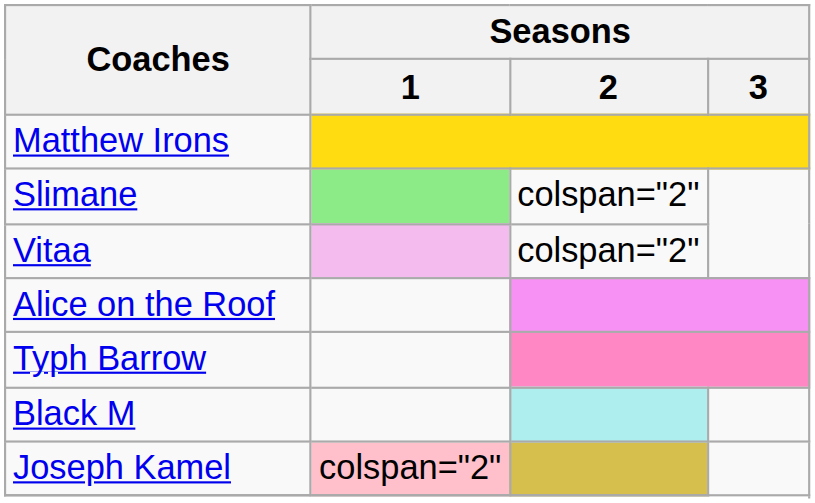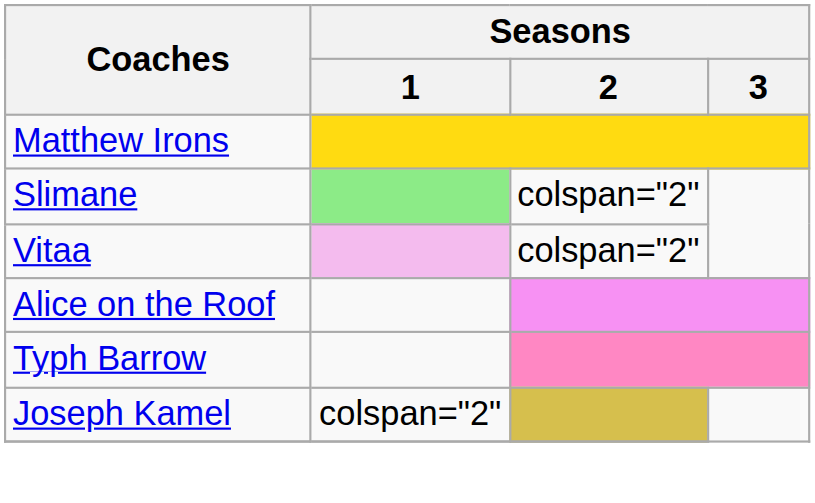- row: Black M
Joseph Kamel | Seasons / 1: pink background -> no background
